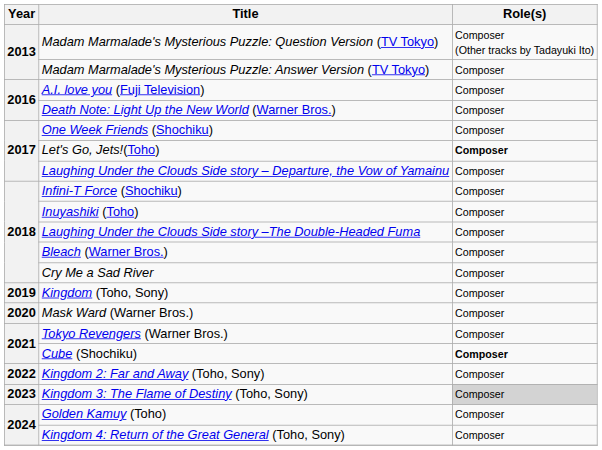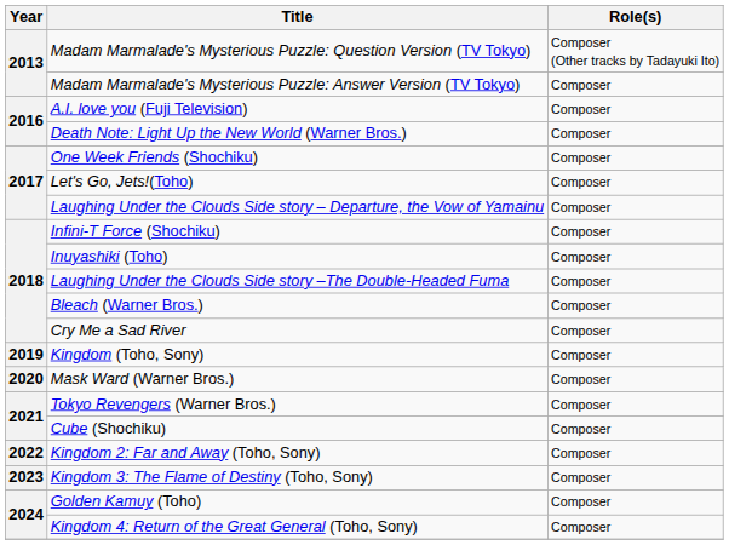Let's Go, Jets!(Toho) | Role(s): bold -> normal
Cube (Shochiku) | Role(s): bold -> normal
Kingdom 3: The Flame of Destiny (Toho, Sony) | Role(s): lightgrey background -> no background
